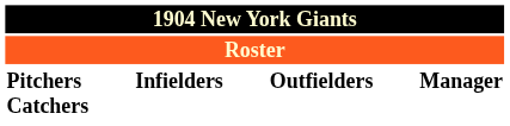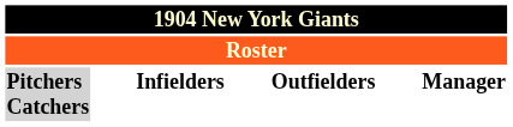Pitchers Catchers | column 1: no background -> lightgrey background
